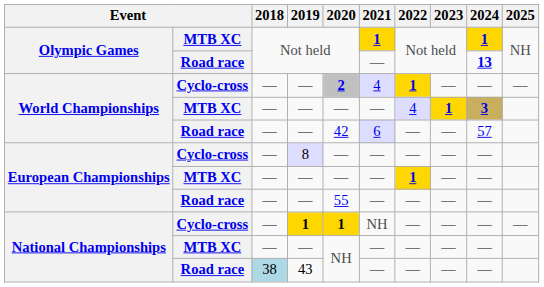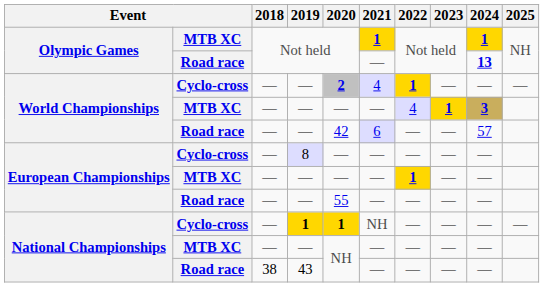43 | 2018: lightblue background -> no background
